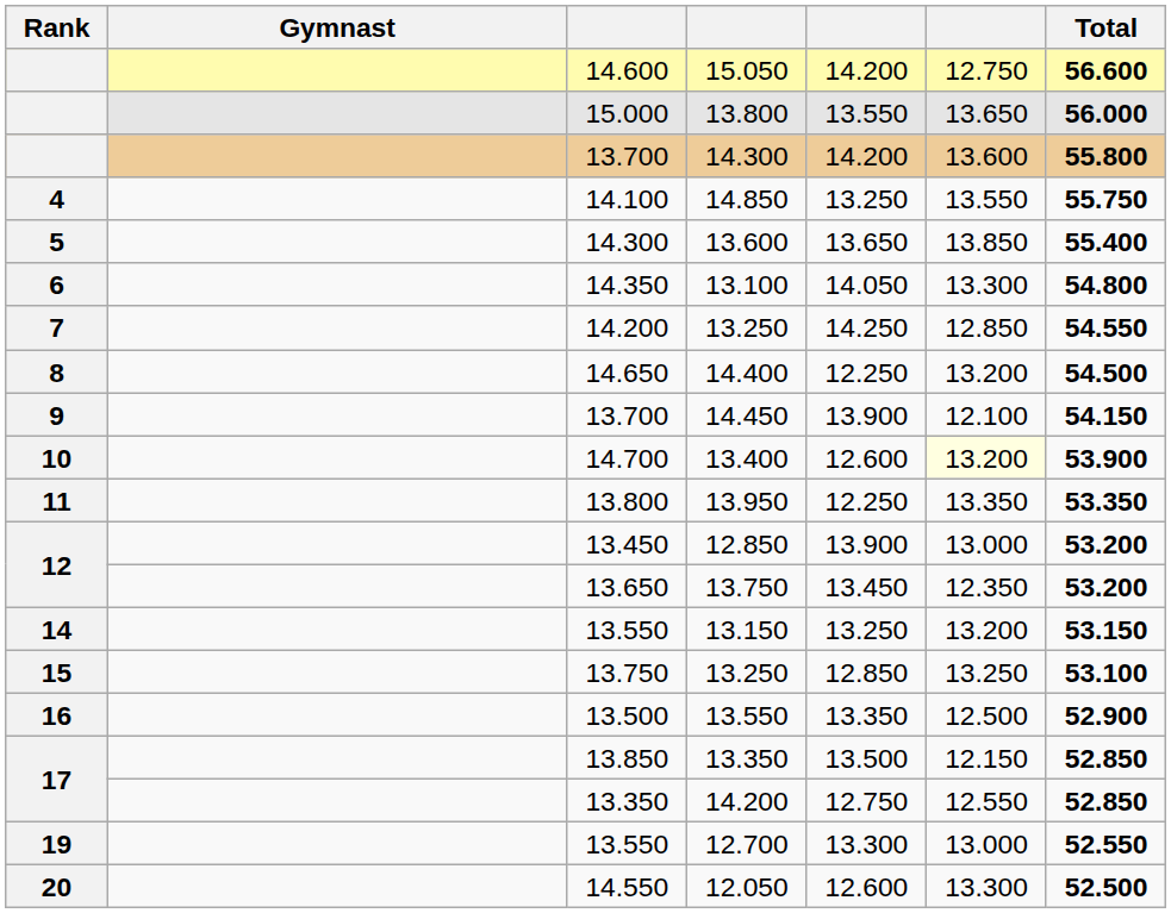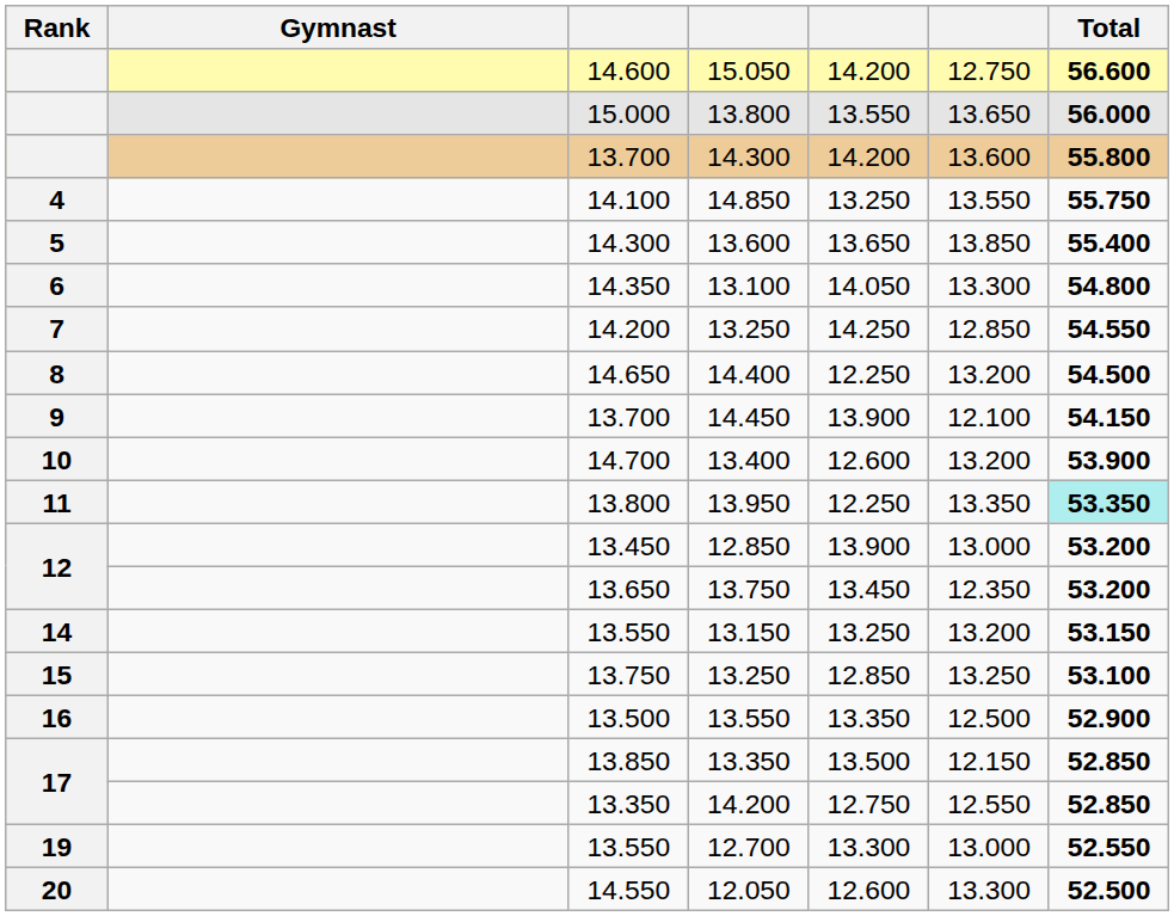13.400 | column 6: lightyellow background -> no background
13.950 | Total: no background -> paleturquoise background
